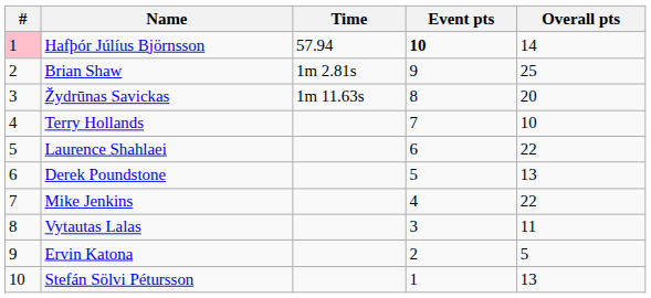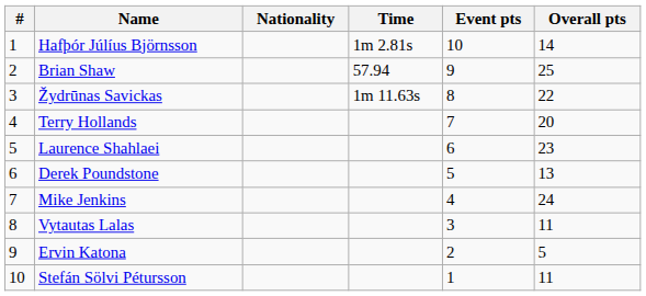+ column: Nationality
Hafþór Júlíus Björnsson | #: pink background -> no background
Hafþór Júlíus Björnsson | Time: 57.94 -> 1m 2.81s
Hafþór Júlíus Björnsson | Event pts: bold -> normal
Brian Shaw | Time: 1m 2.81s -> 57.94
Žydrūnas Savickas | Overall pts: 20 -> 22
Terry Hollands | Overall pts: 10 -> 20
Laurence Shahlaei | Overall pts: 22 -> 23
Mike Jenkins | Overall pts: 22 -> 24
Stefán Sölvi Pétursson | Overall pts: 13 -> 11
